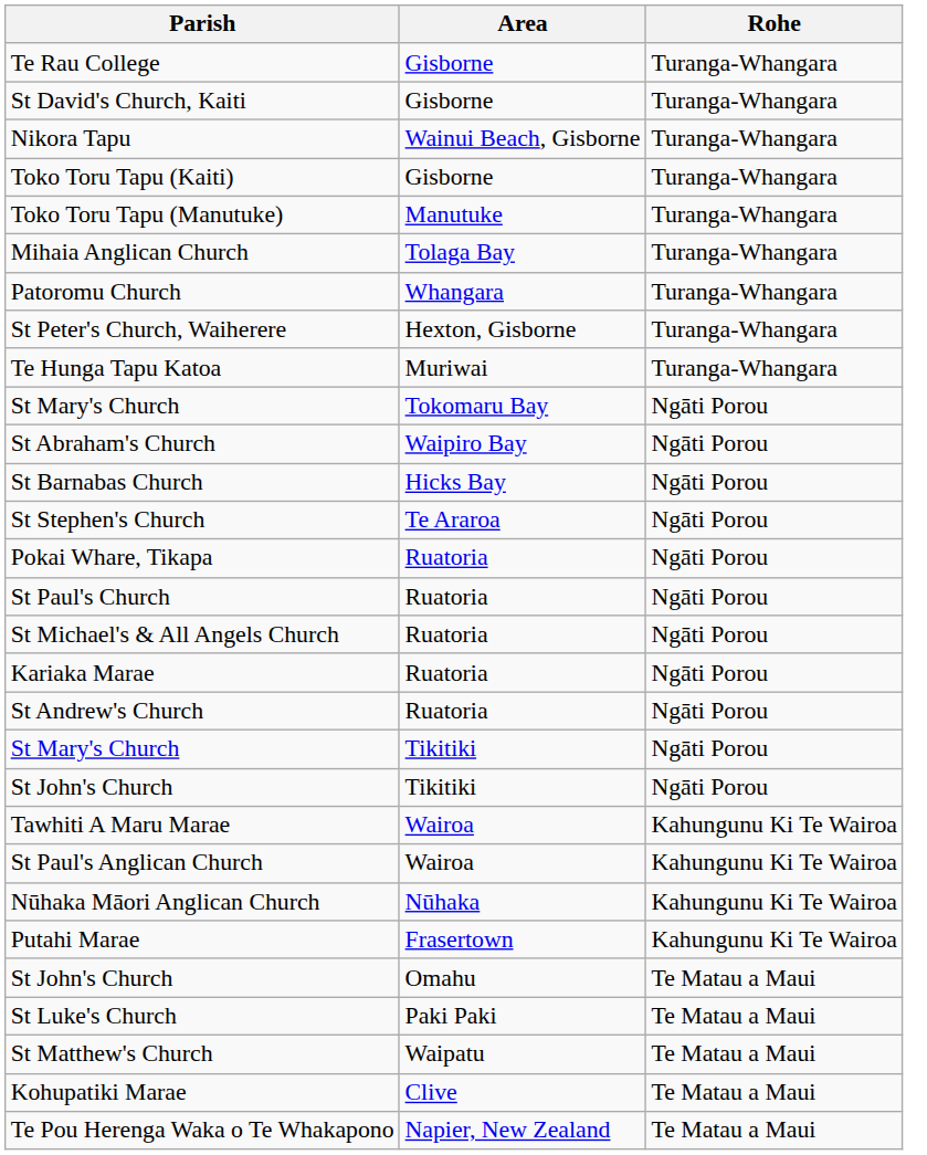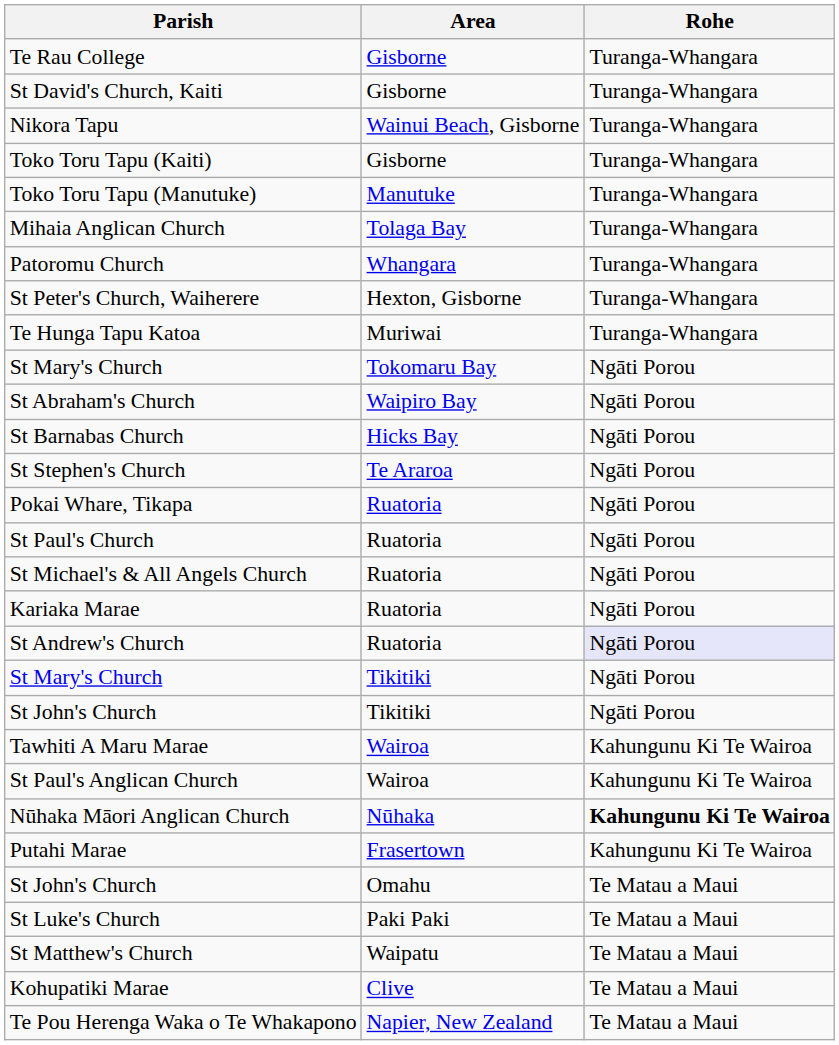St Andrew's Church | Rohe: no background -> lavender background
Nūhaka Māori Anglican Church | Rohe: normal -> bold
